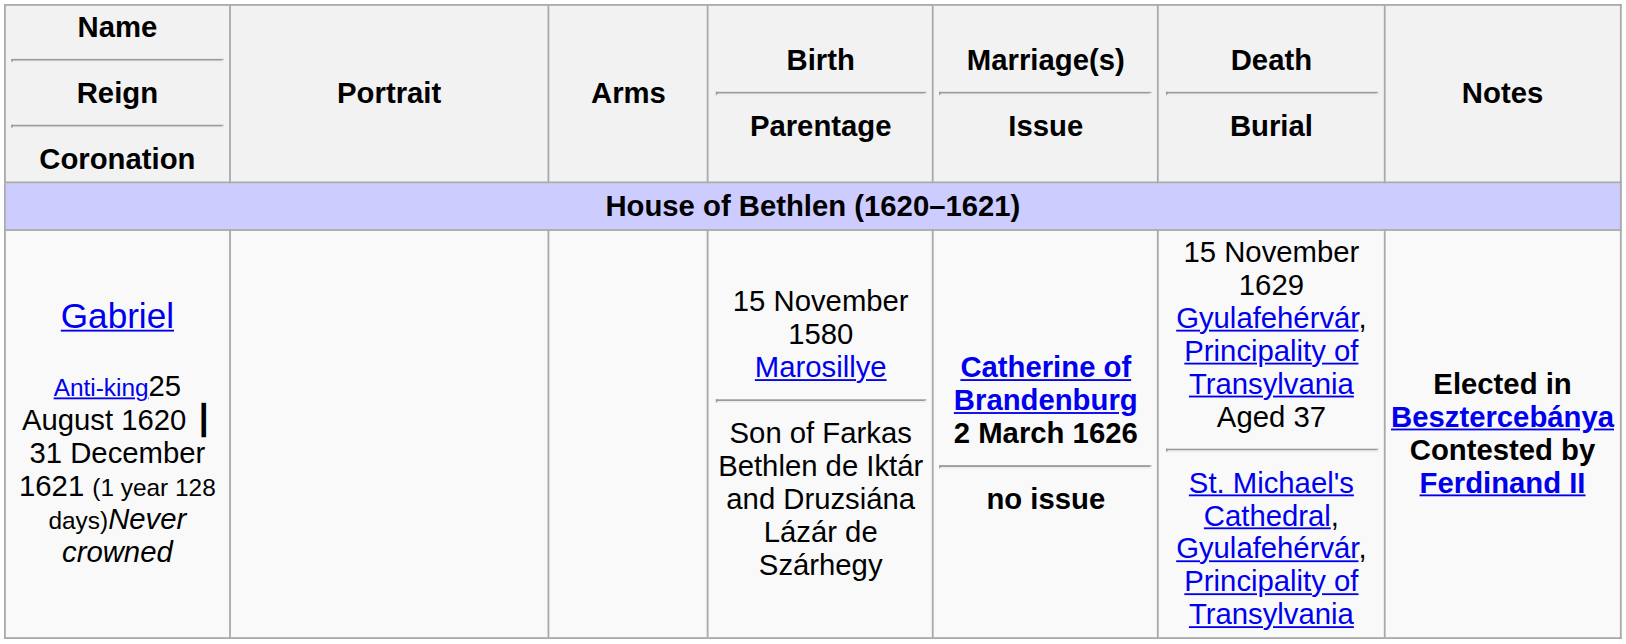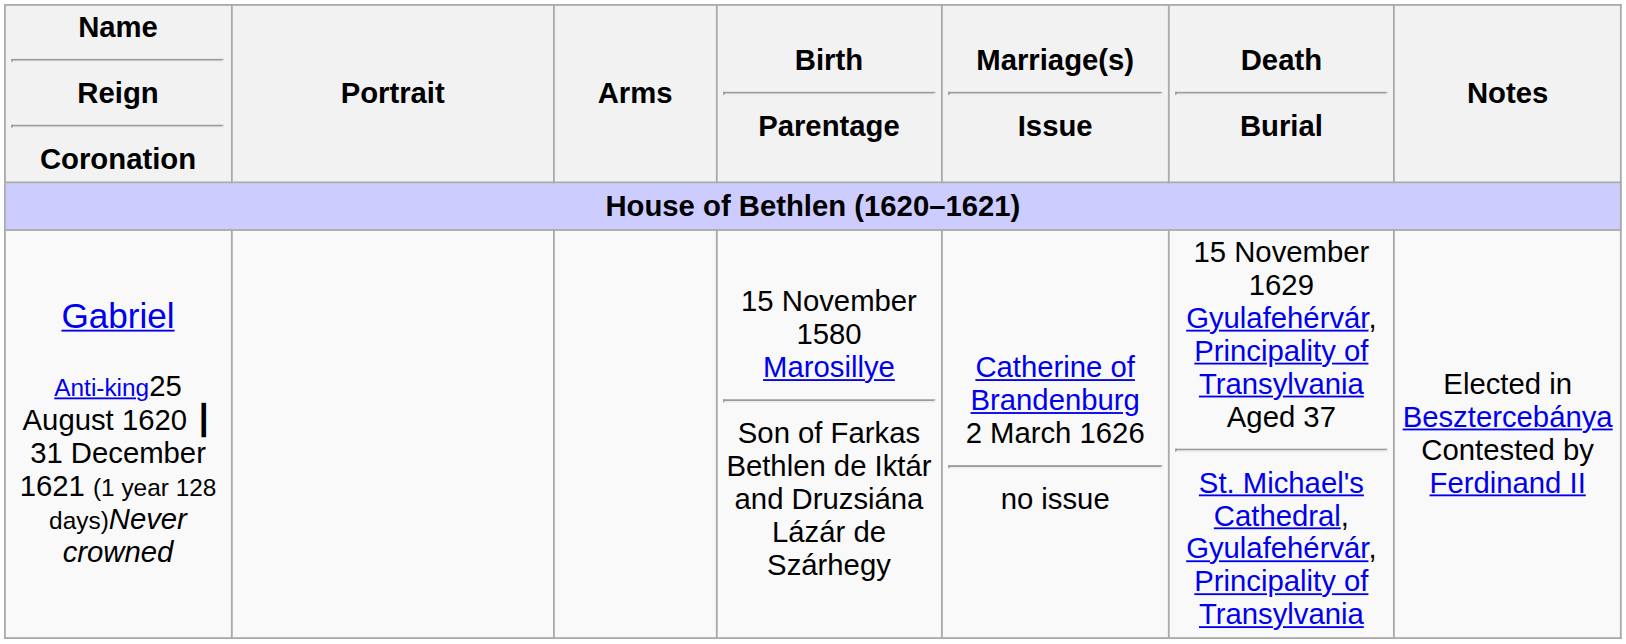row 3 | Marriage(s) Issue: bold -> normal
row 3 | Notes: bold -> normal
